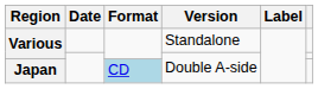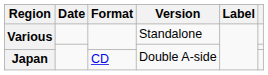Japan | Format: lightblue background -> no background
